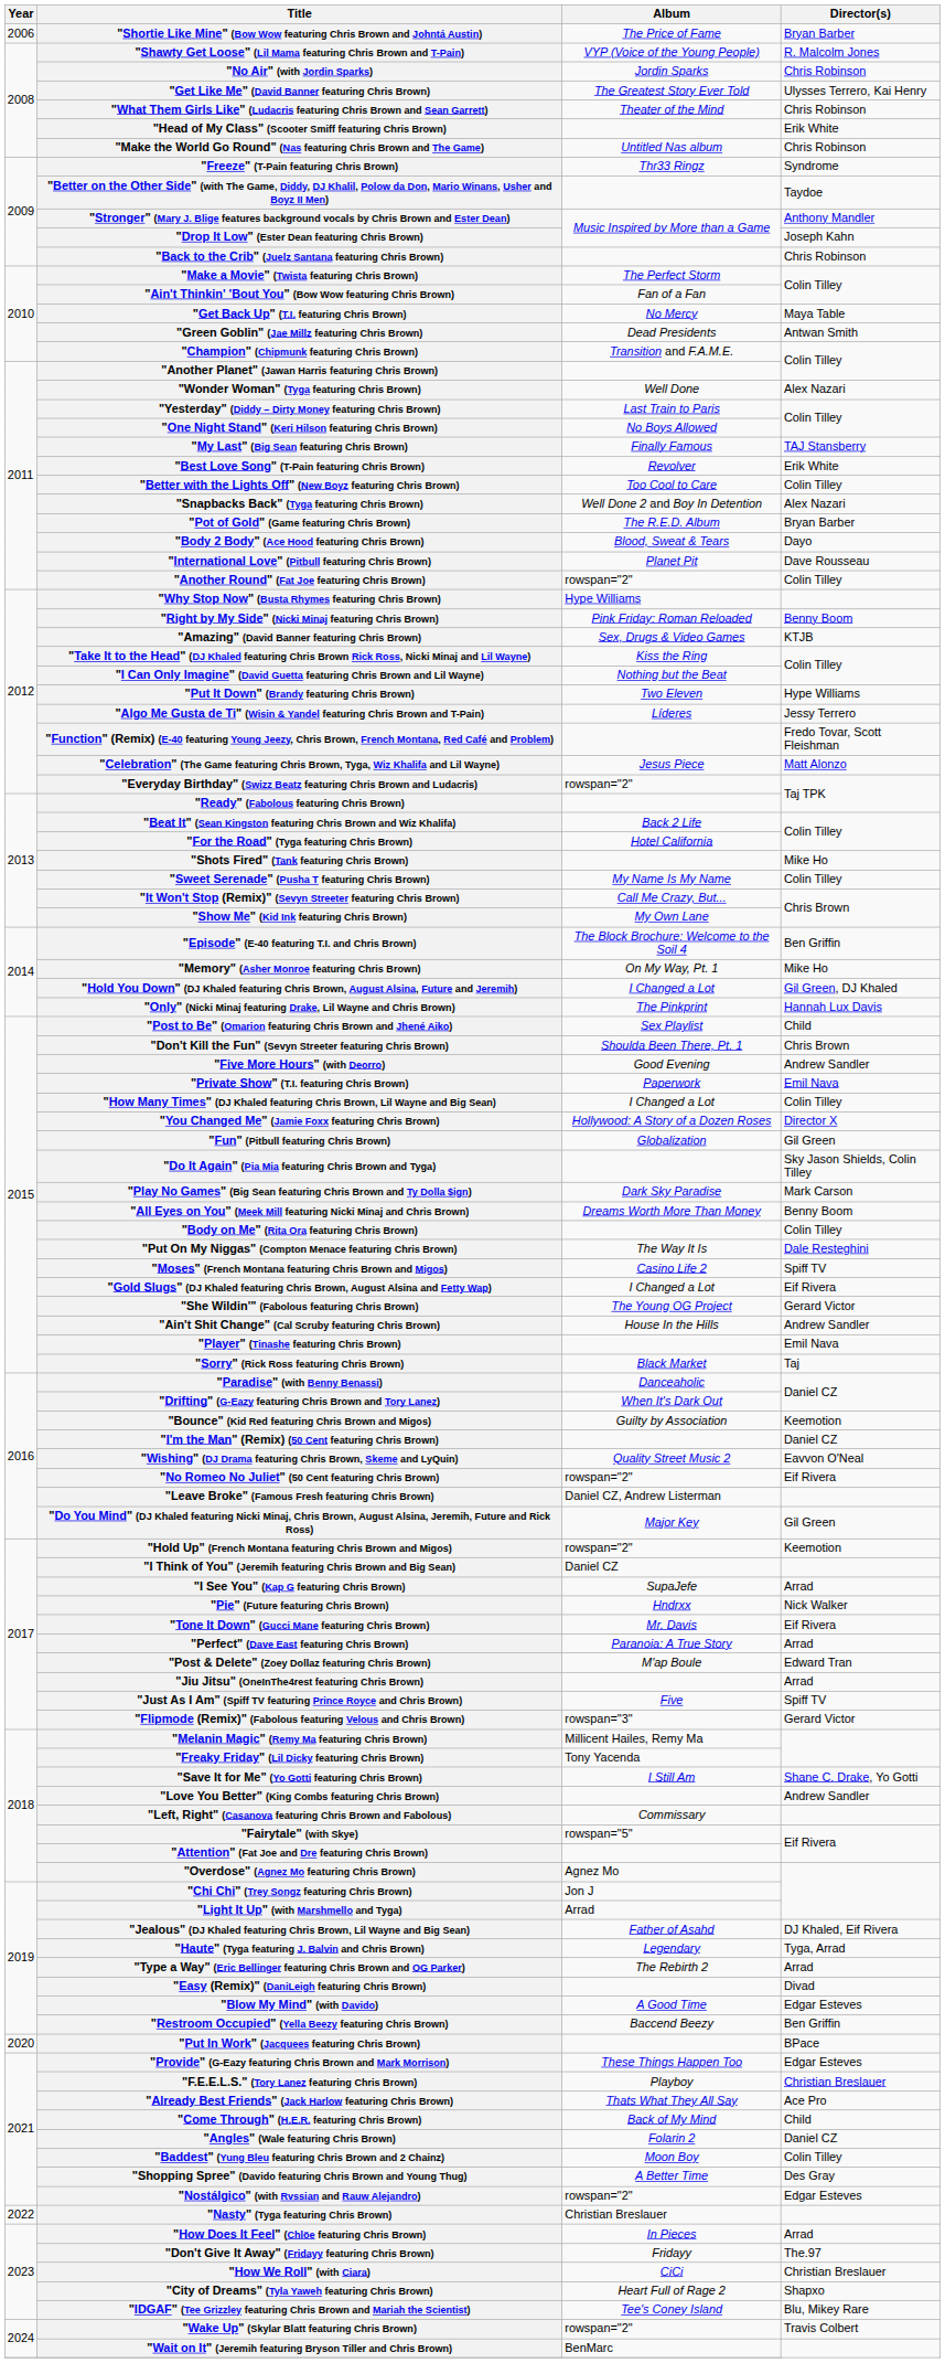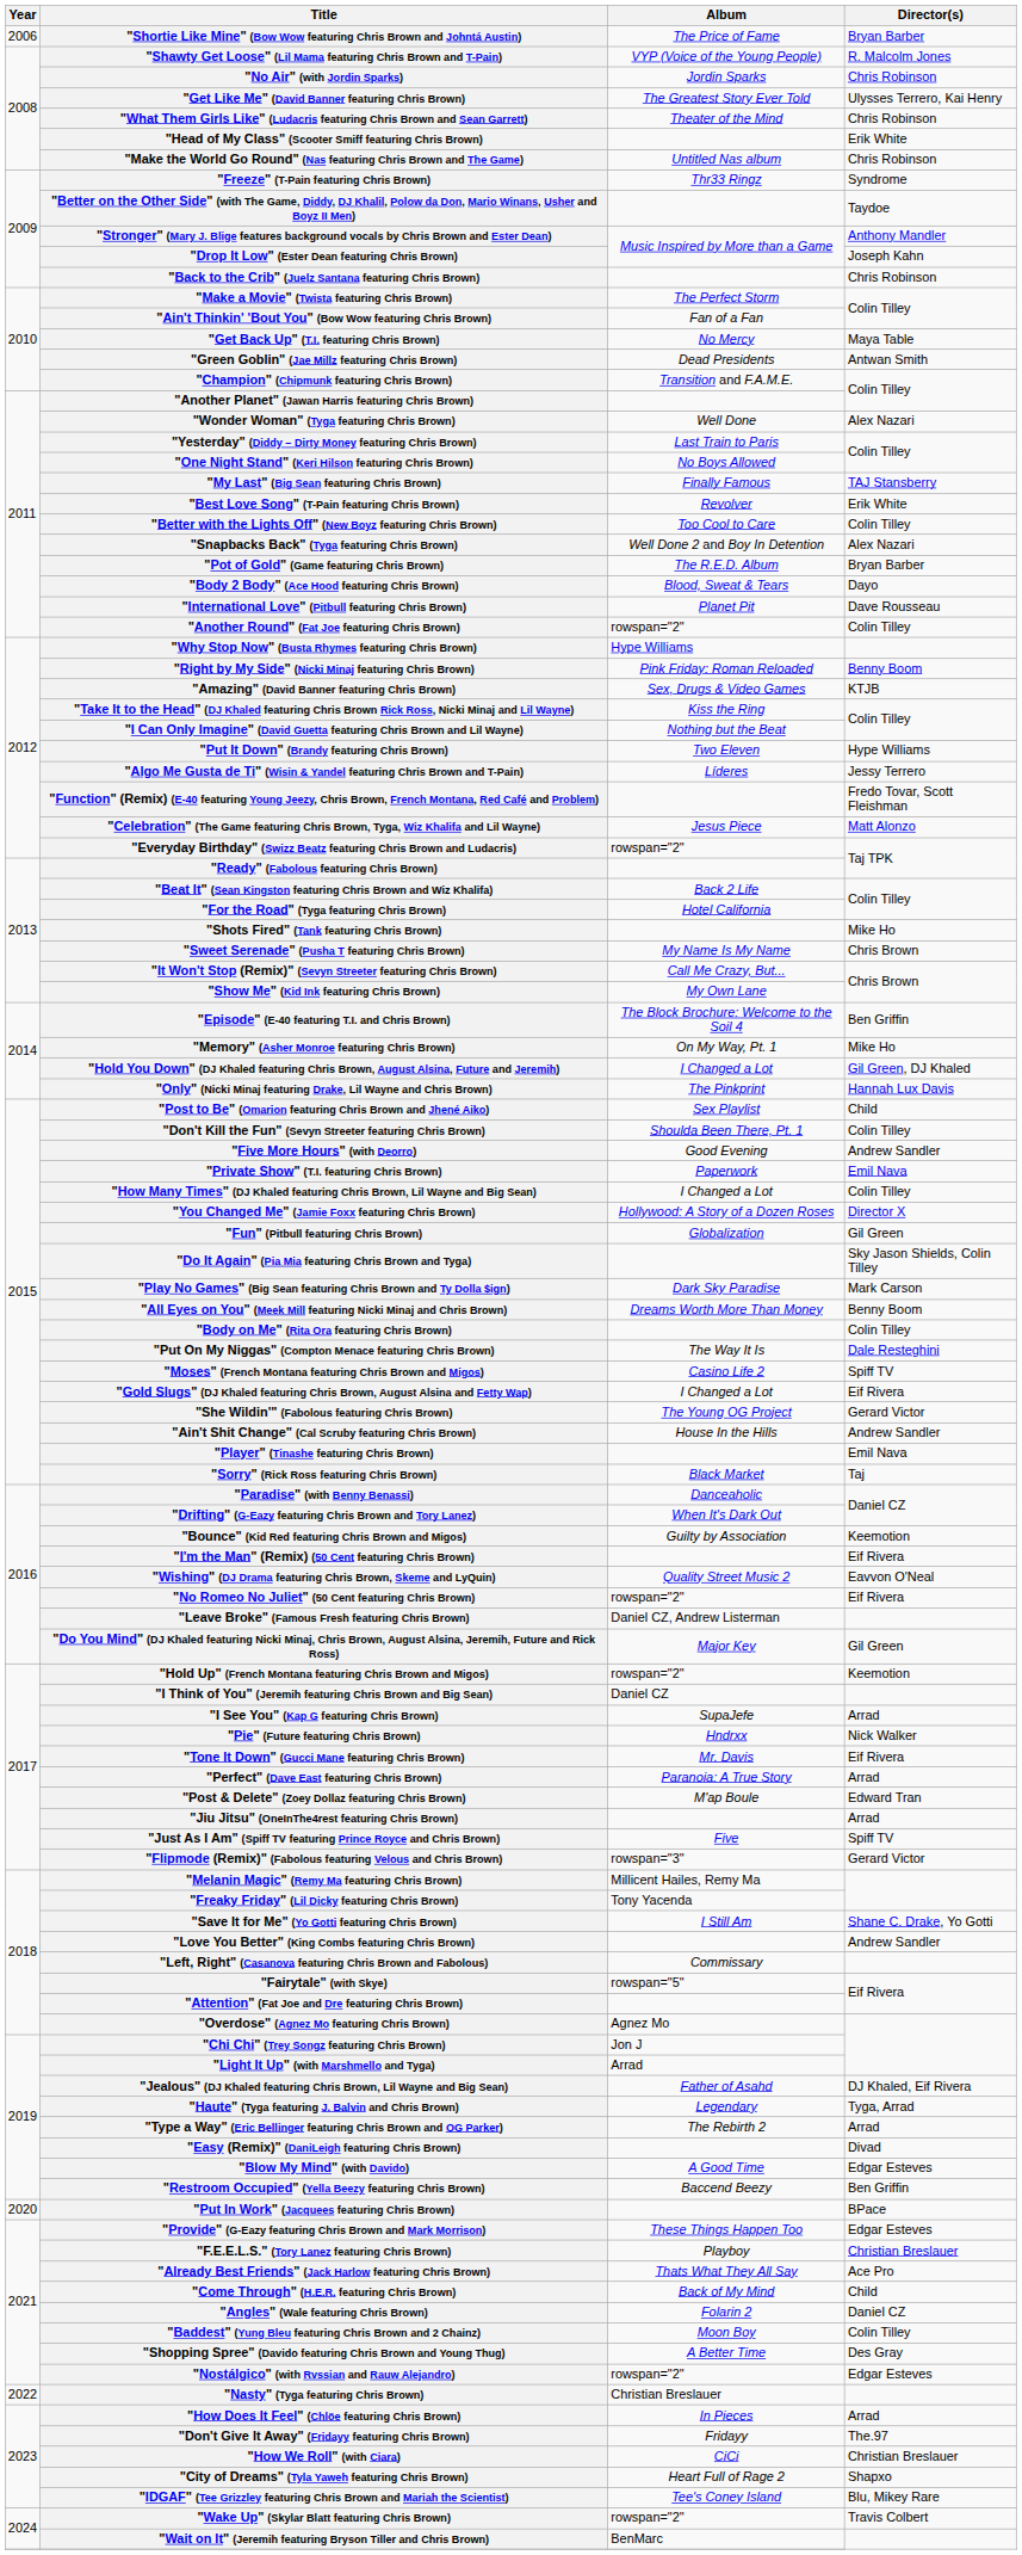"Sweet Serenade" (Pusha T featuring Chris Brown) | Director(s): Colin Tilley -> Chris Brown
"Don't Kill the Fun" (Sevyn Streeter featuring Chris Brown) | Director(s): Chris Brown -> Colin Tilley
"I'm the Man" (Remix) (50 Cent featuring Chris Brown) | Director(s): Daniel CZ -> Eif Rivera
